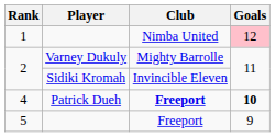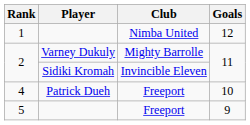1 | Goals: pink background -> no background
4 | Club: bold -> normal
4 | Goals: bold -> normal
